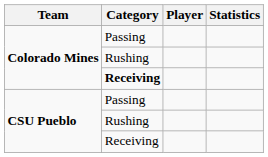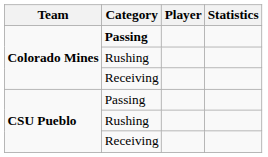Colorado Mines / Passing | Category: normal -> bold
Colorado Mines / Receiving | Category: bold -> normal
